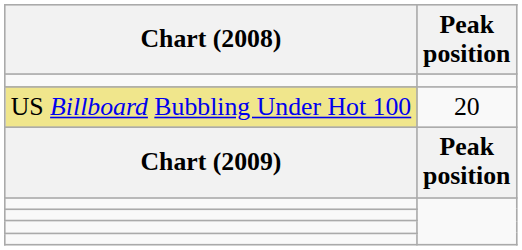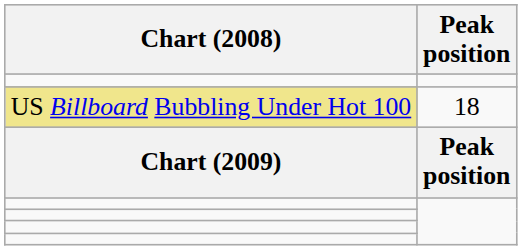row 3 | Peak position: 20 -> 18
